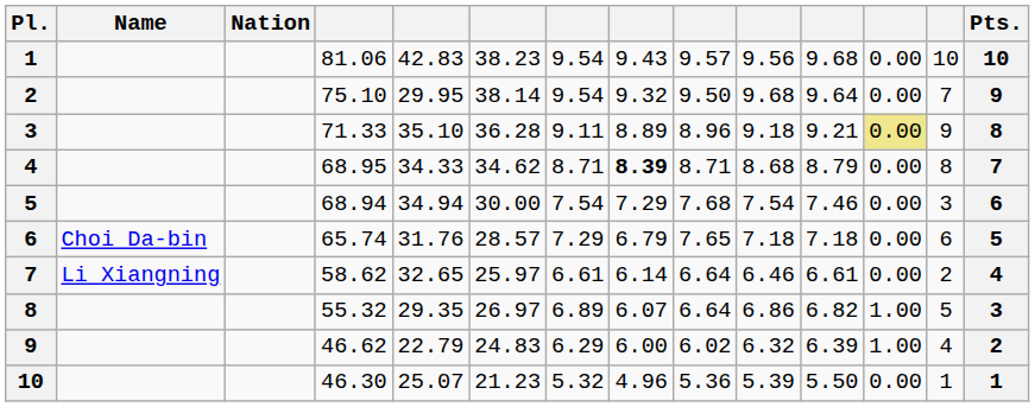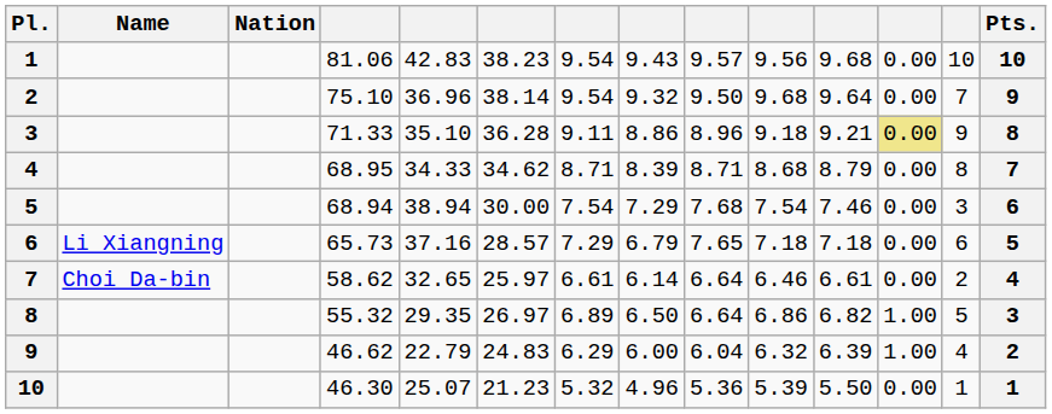row 3 | column 5: 29.95 -> 36.96
row 4 | column 8: 8.89 -> 8.86
row 5 | column 8: bold -> normal
row 6 | column 5: 34.94 -> 38.94
row 7 | Name: Choi Da-bin -> Li Xiangning
row 7 | column 4: 65.74 -> 65.73
row 7 | column 5: 31.76 -> 37.16
row 8 | Name: Li Xiangning -> Choi Da-bin
row 9 | column 8: 6.07 -> 6.50
row 10 | column 9: 6.02 -> 6.04
